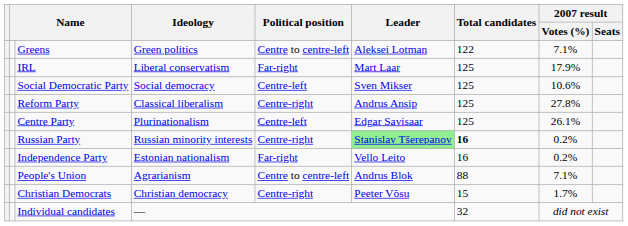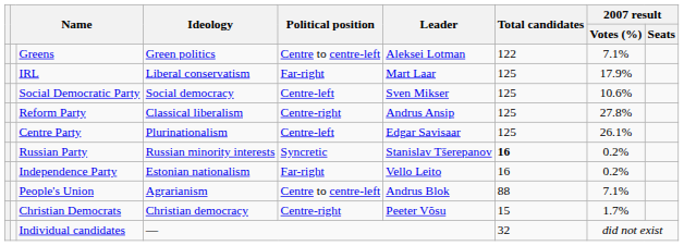Russian Party | Political position: Centre-right -> Syncretic
Russian Party | Leader: lightgreen background -> no background
